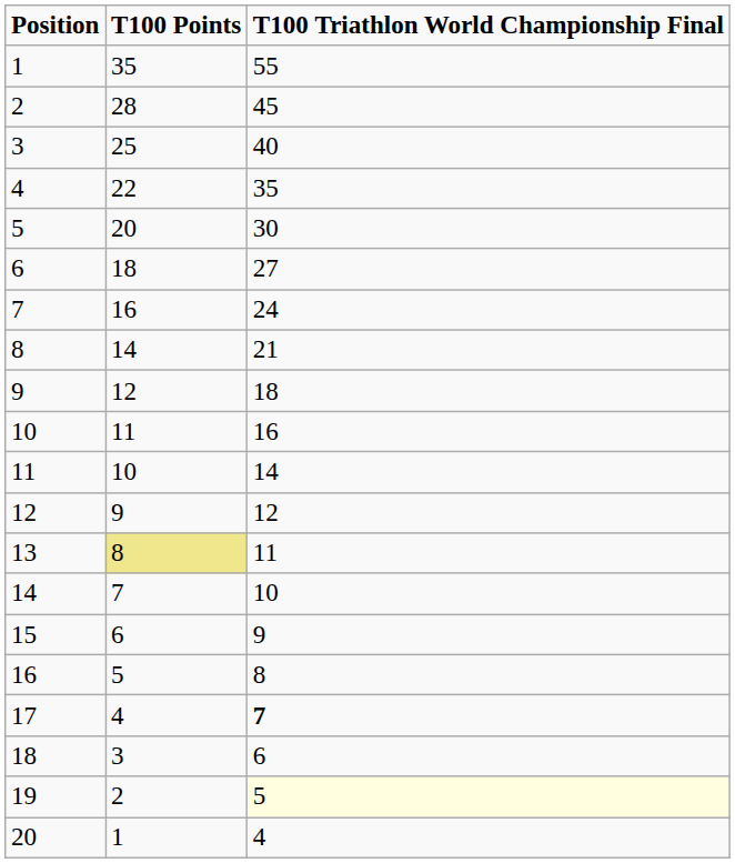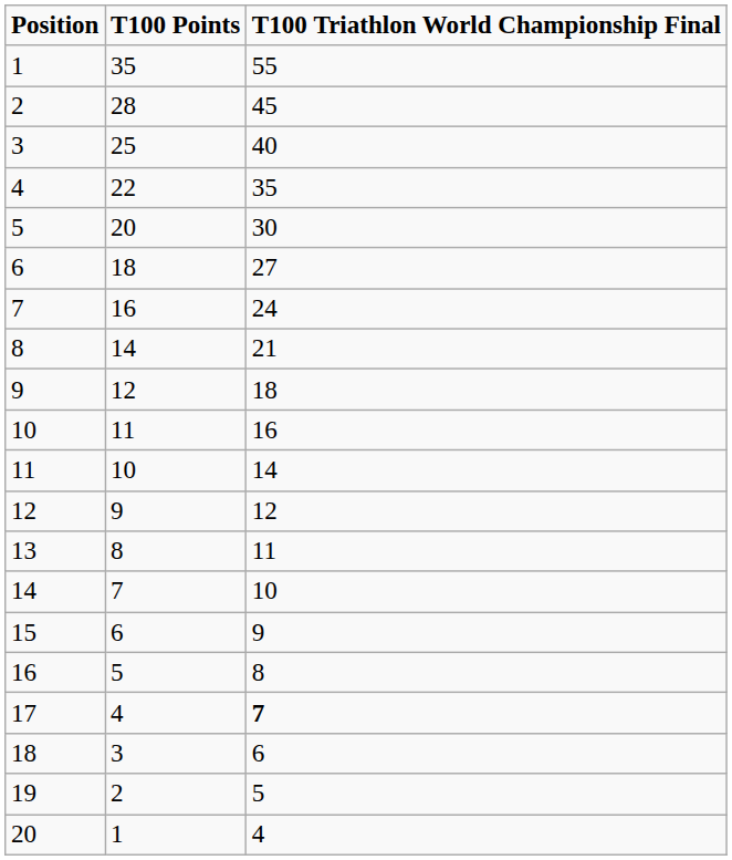13 | column 2: khaki background -> no background
19 | column 3: lightyellow background -> no background
